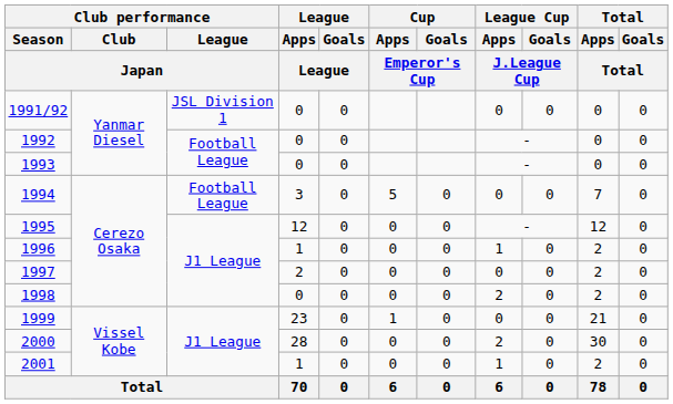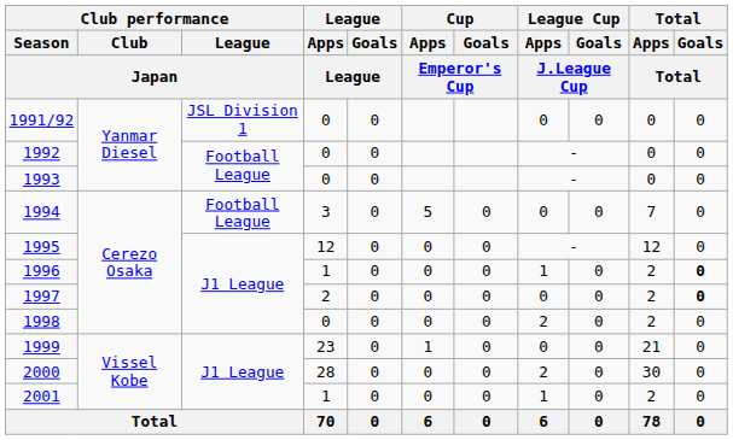1996 | Total / Goals / Total: normal -> bold
1997 | Total / Goals / Total: normal -> bold
